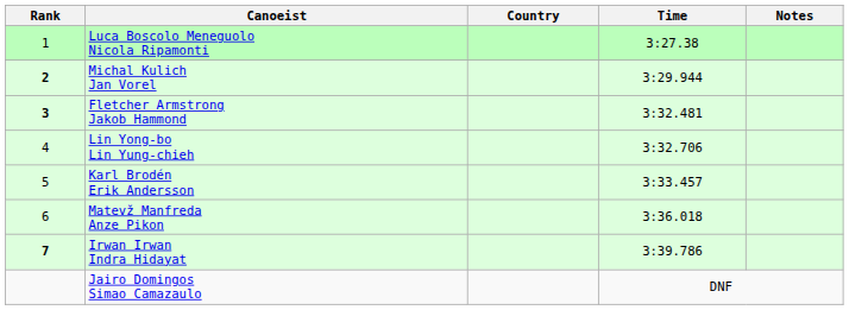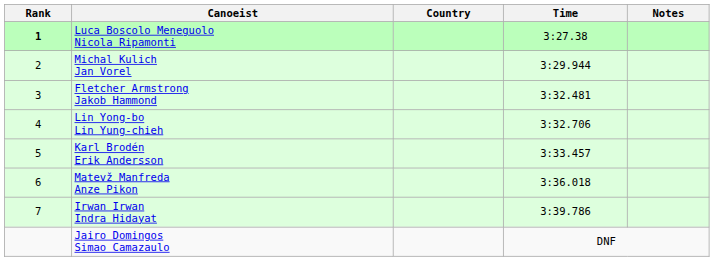Luca Boscolo Meneguolo Nicola Ripamonti | Rank: normal -> bold
Michal Kulich Jan Vorel | Rank: bold -> normal
Fletcher Armstrong Jakob Hammond | Rank: bold -> normal
Irwan Irwan Indra Hidayat | Rank: bold -> normal
